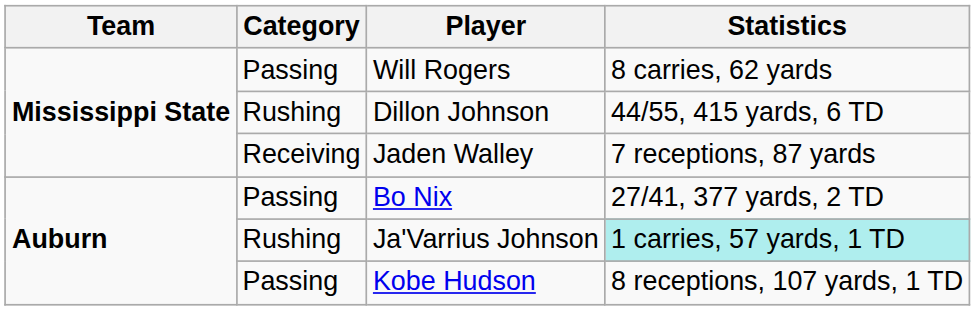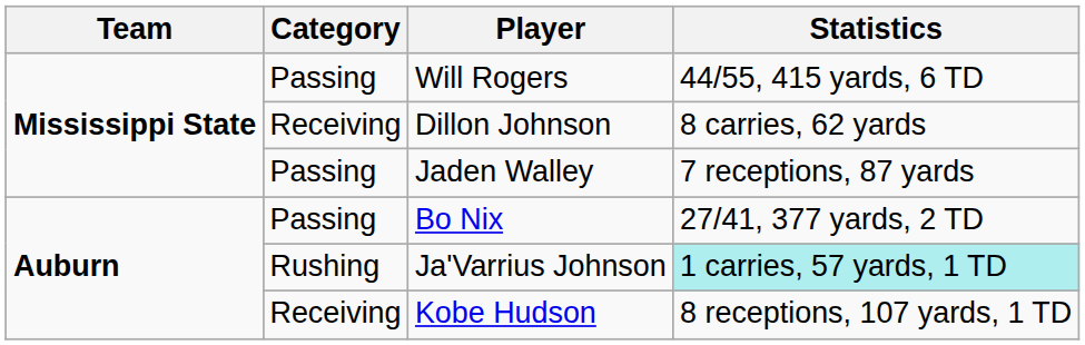Will Rogers | Statistics: 8 carries, 62 yards -> 44/55, 415 yards, 6 TD
Dillon Johnson | Category: Rushing -> Receiving
Dillon Johnson | Statistics: 44/55, 415 yards, 6 TD -> 8 carries, 62 yards
Jaden Walley | Category: Receiving -> Passing
Kobe Hudson | Category: Passing -> Receiving
